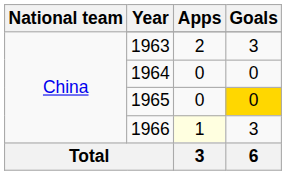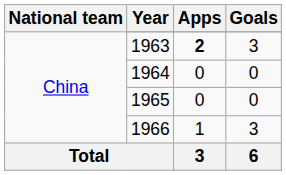1963 | Apps: normal -> bold
1965 | Goals: gold background -> no background
1966 | Apps: lightyellow background -> no background
